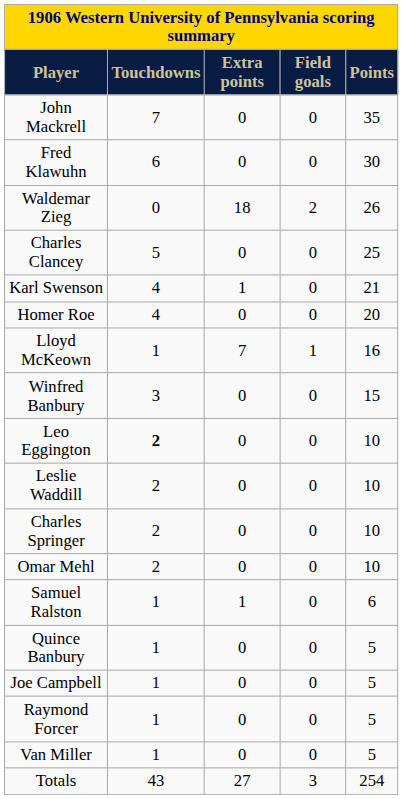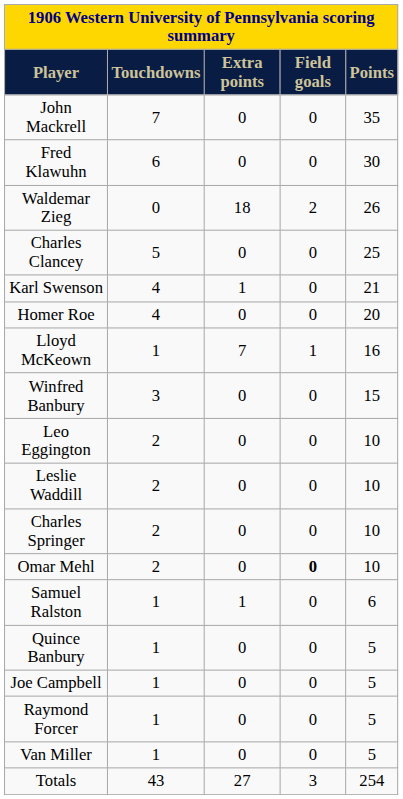Leo Eggington | Touchdowns: bold -> normal
Omar Mehl | Field goals: normal -> bold
